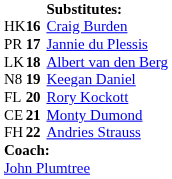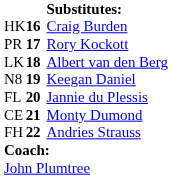PR | column 3: Jannie du Plessis -> Rory Kockott
FL | column 3: Rory Kockott -> Jannie du Plessis
